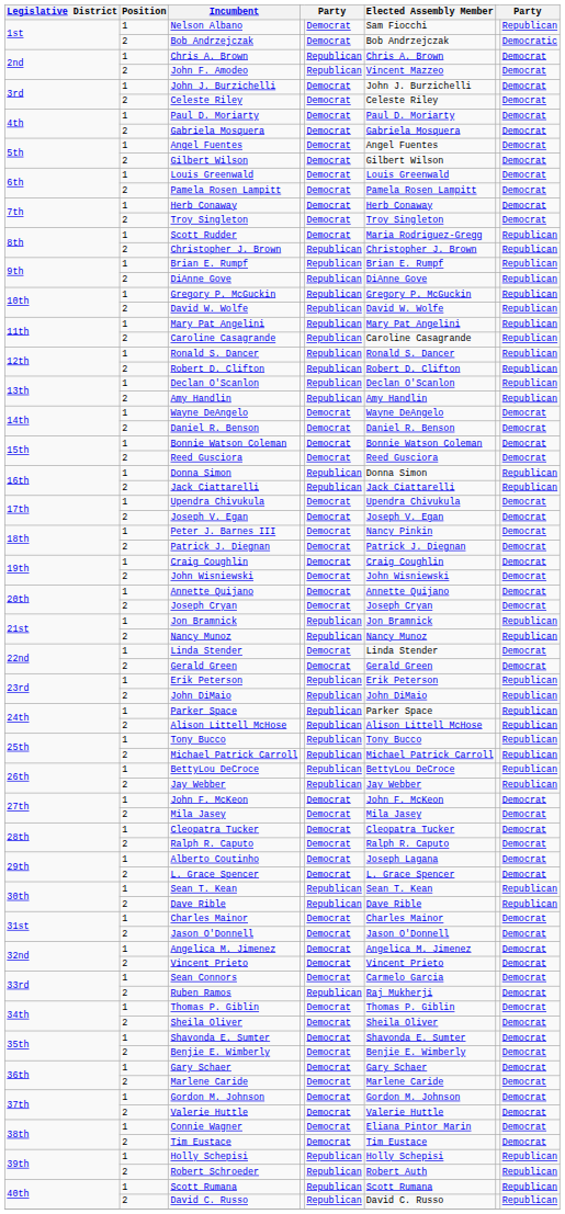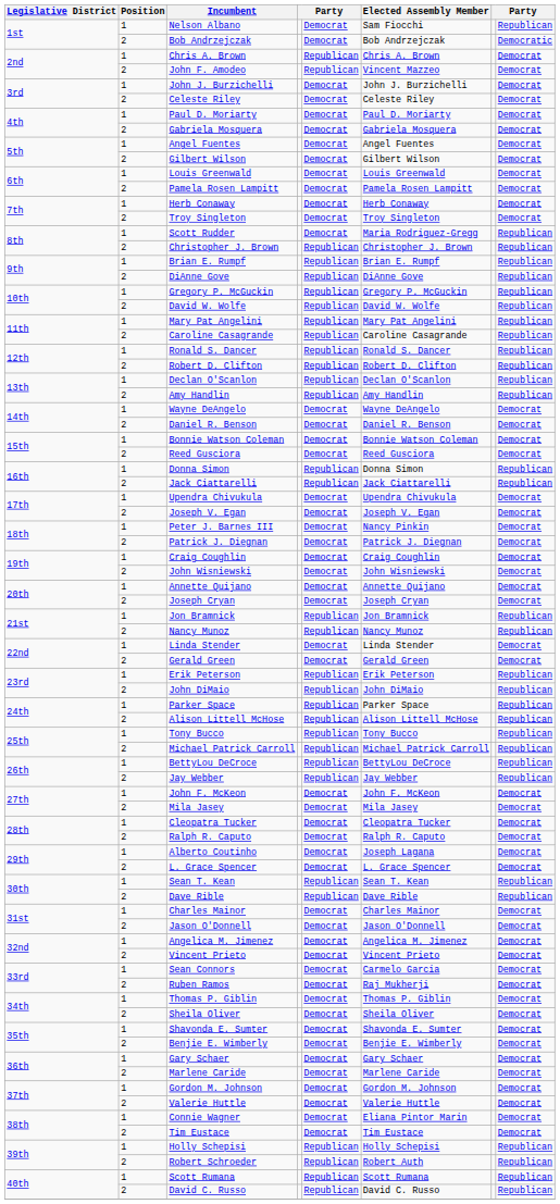Ruben Ramos | column 5: Republican -> Democrat
